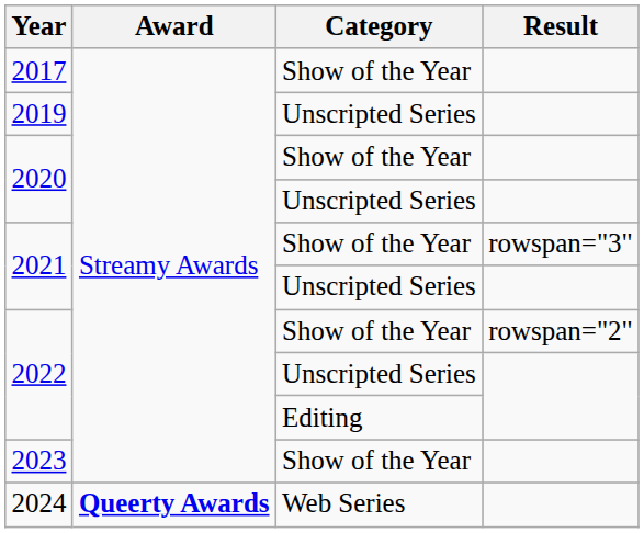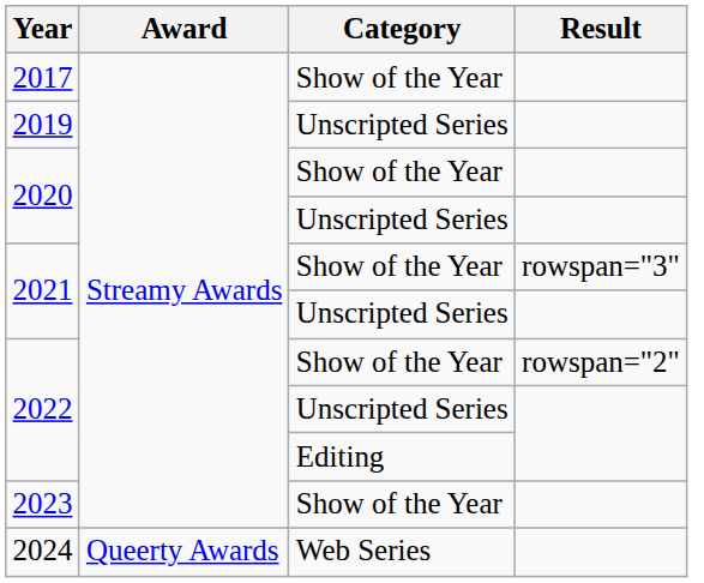2024 | Award: bold -> normal
